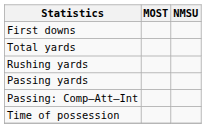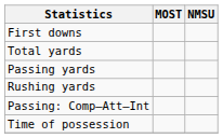rows swapped: Rushing yards <-> Passing yards
